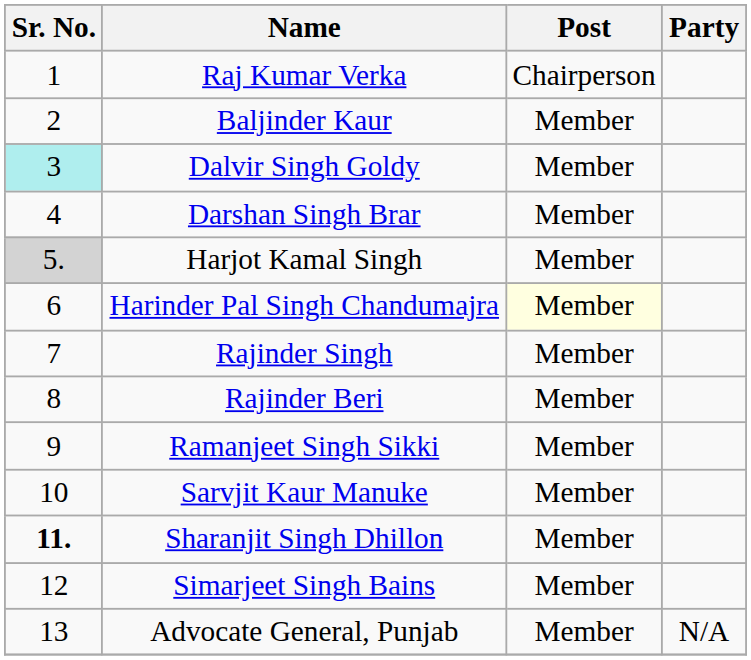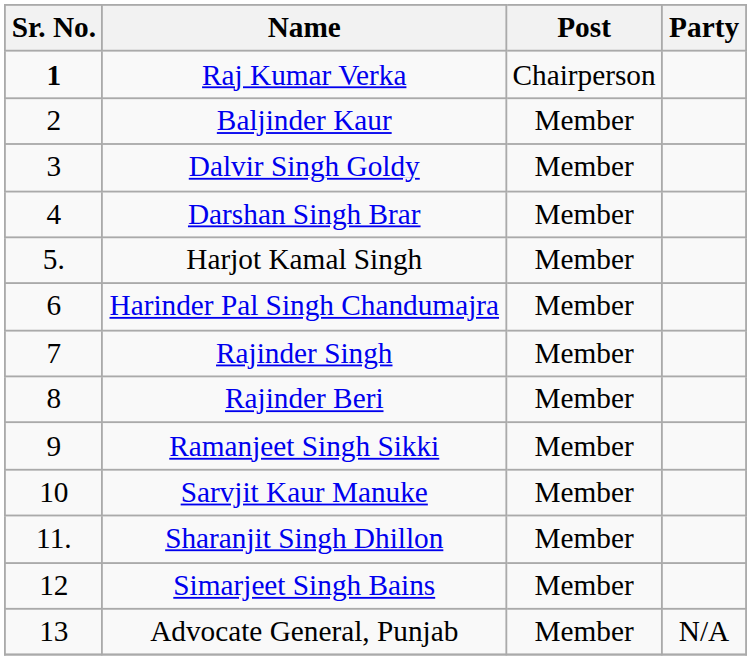Raj Kumar Verka | Sr. No.: normal -> bold
Dalvir Singh Goldy | Sr. No.: paleturquoise background -> no background
Harjot Kamal Singh | Sr. No.: lightgrey background -> no background
Harinder Pal Singh Chandumajra | Post: lightyellow background -> no background
Sharanjit Singh Dhillon | Sr. No.: bold -> normal
